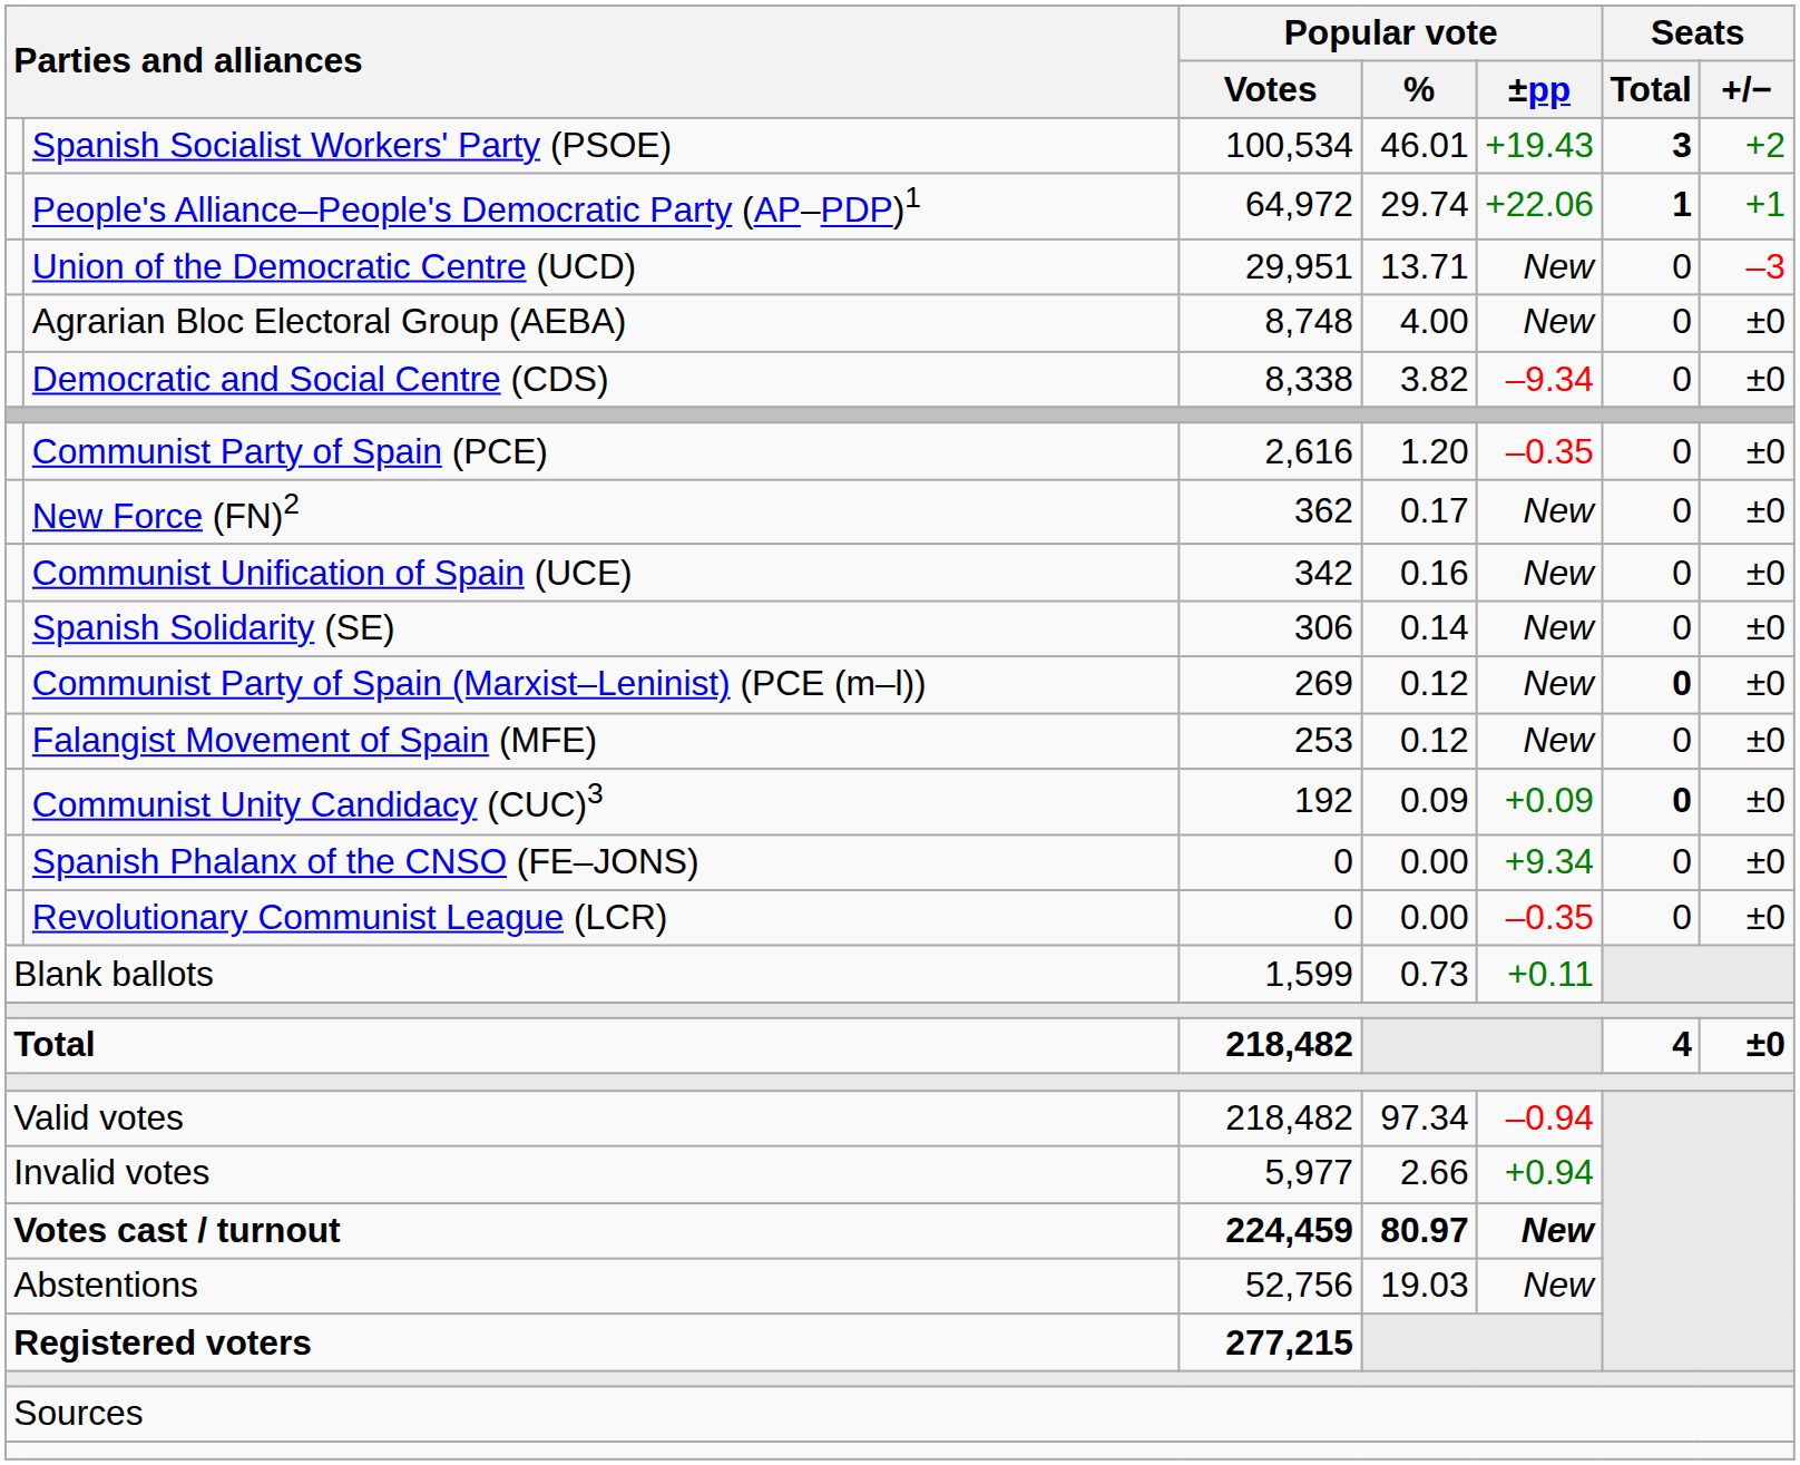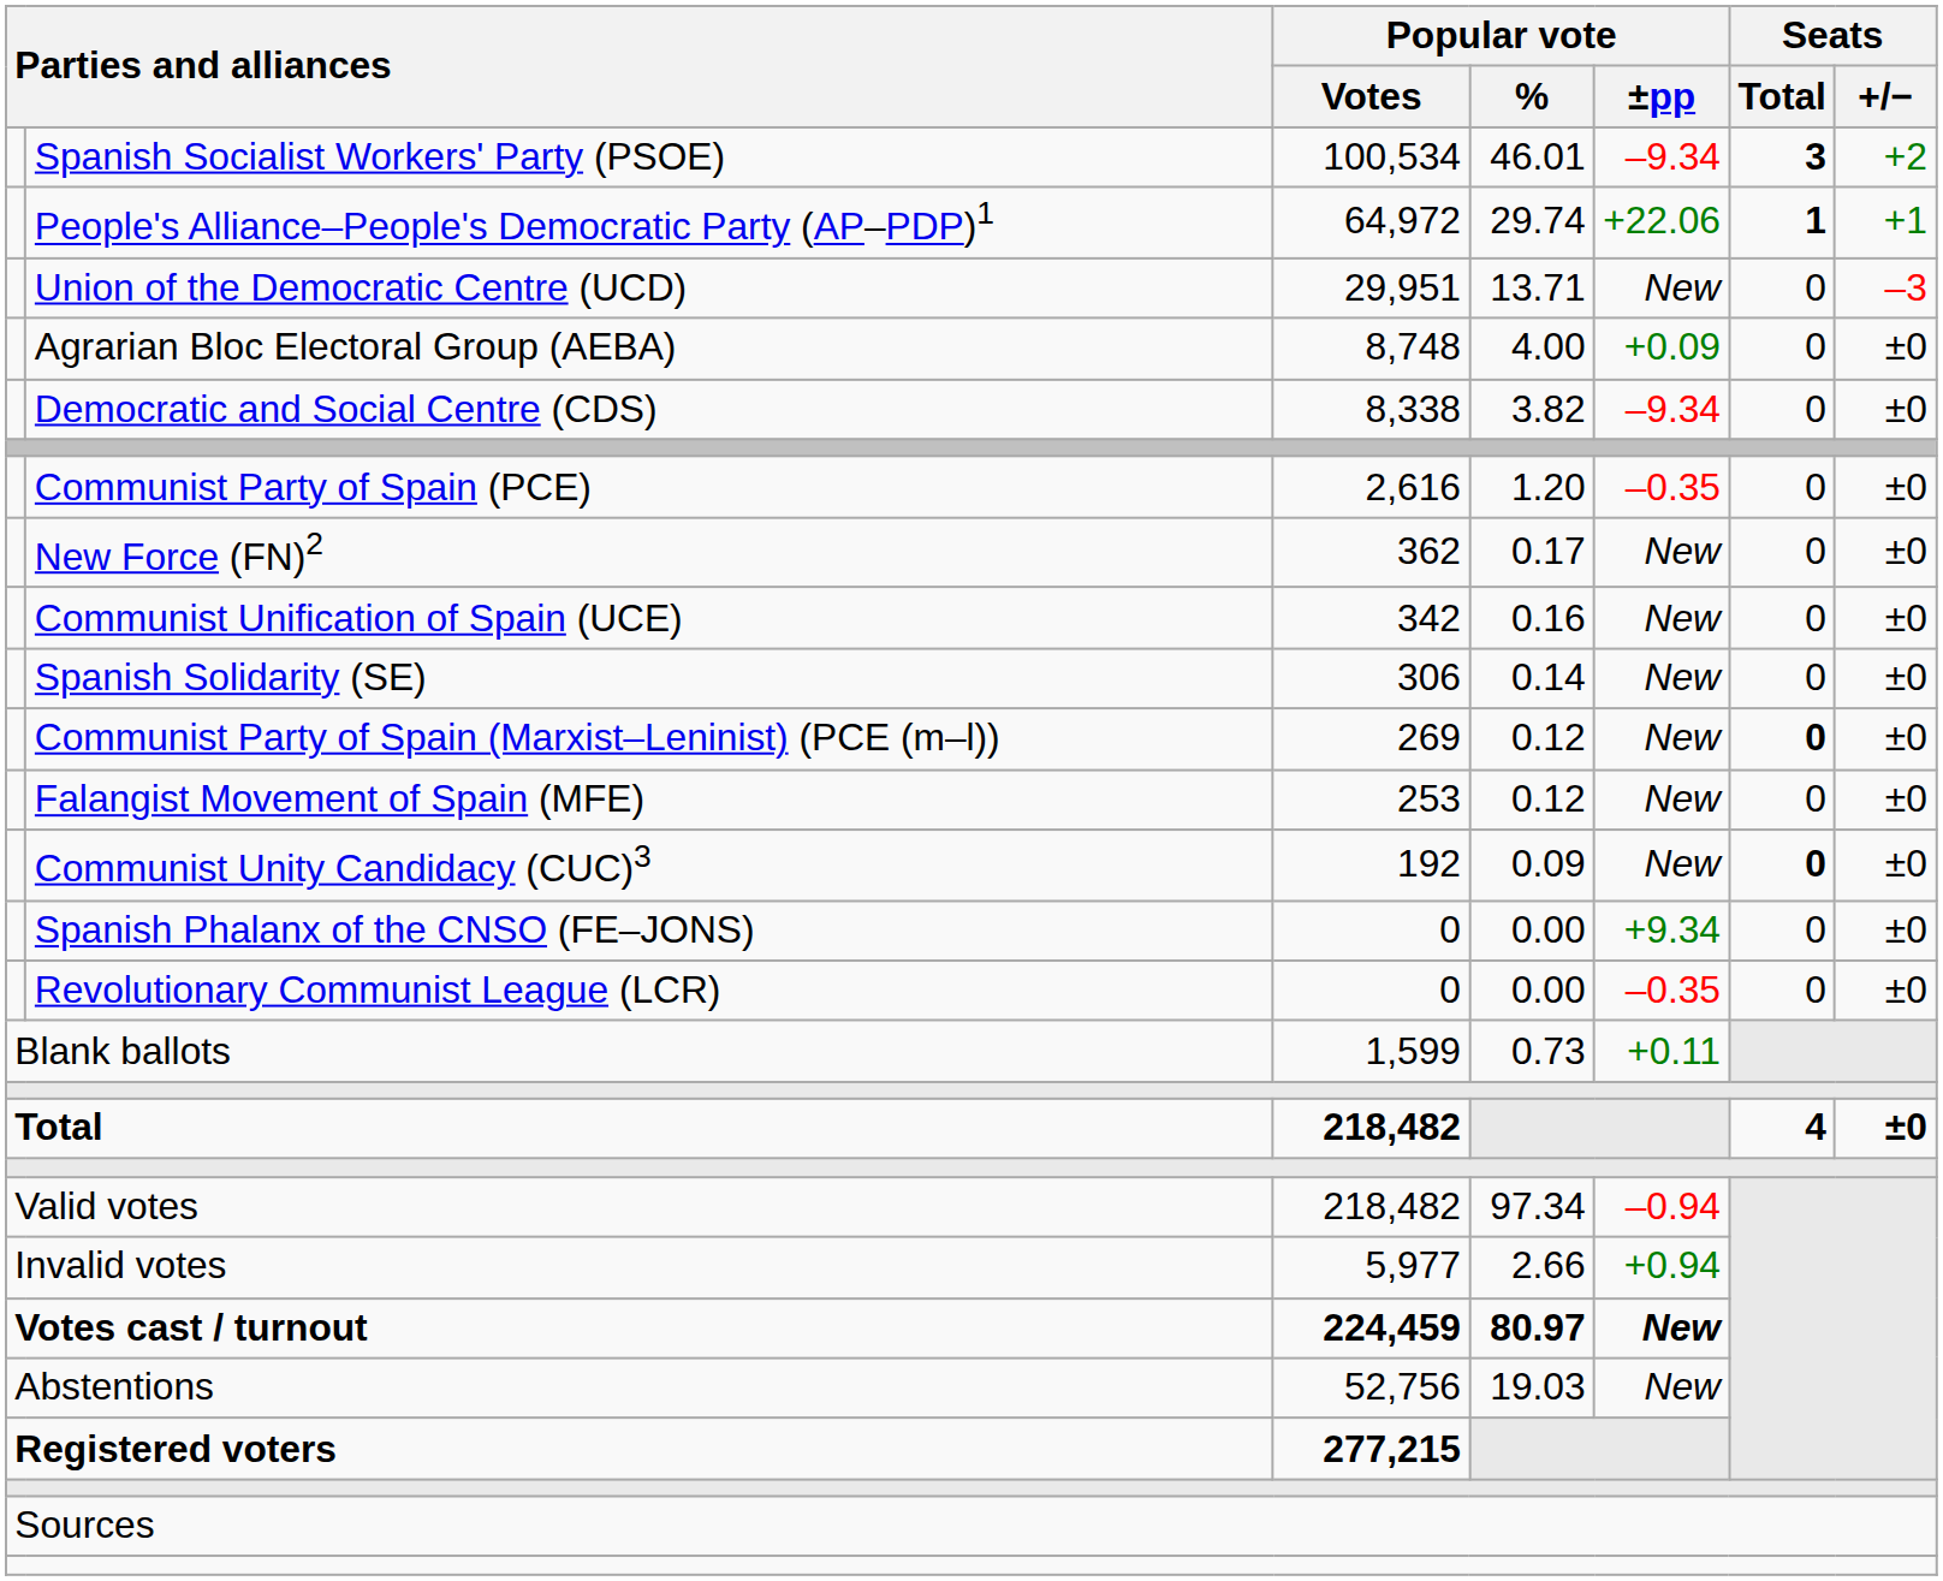Spanish Socialist Workers' Party (PSOE) | Popular vote / ±pp: +19.43 -> –9.34
Agrarian Bloc Electoral Group (AEBA) | Popular vote / ±pp: New -> +0.09
Communist Unity Candidacy (CUC)3 | Popular vote / ±pp: +0.09 -> New
